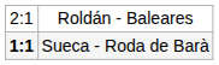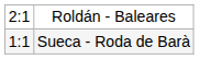Sueca - Roda de Barà | column 1: bold -> normal
